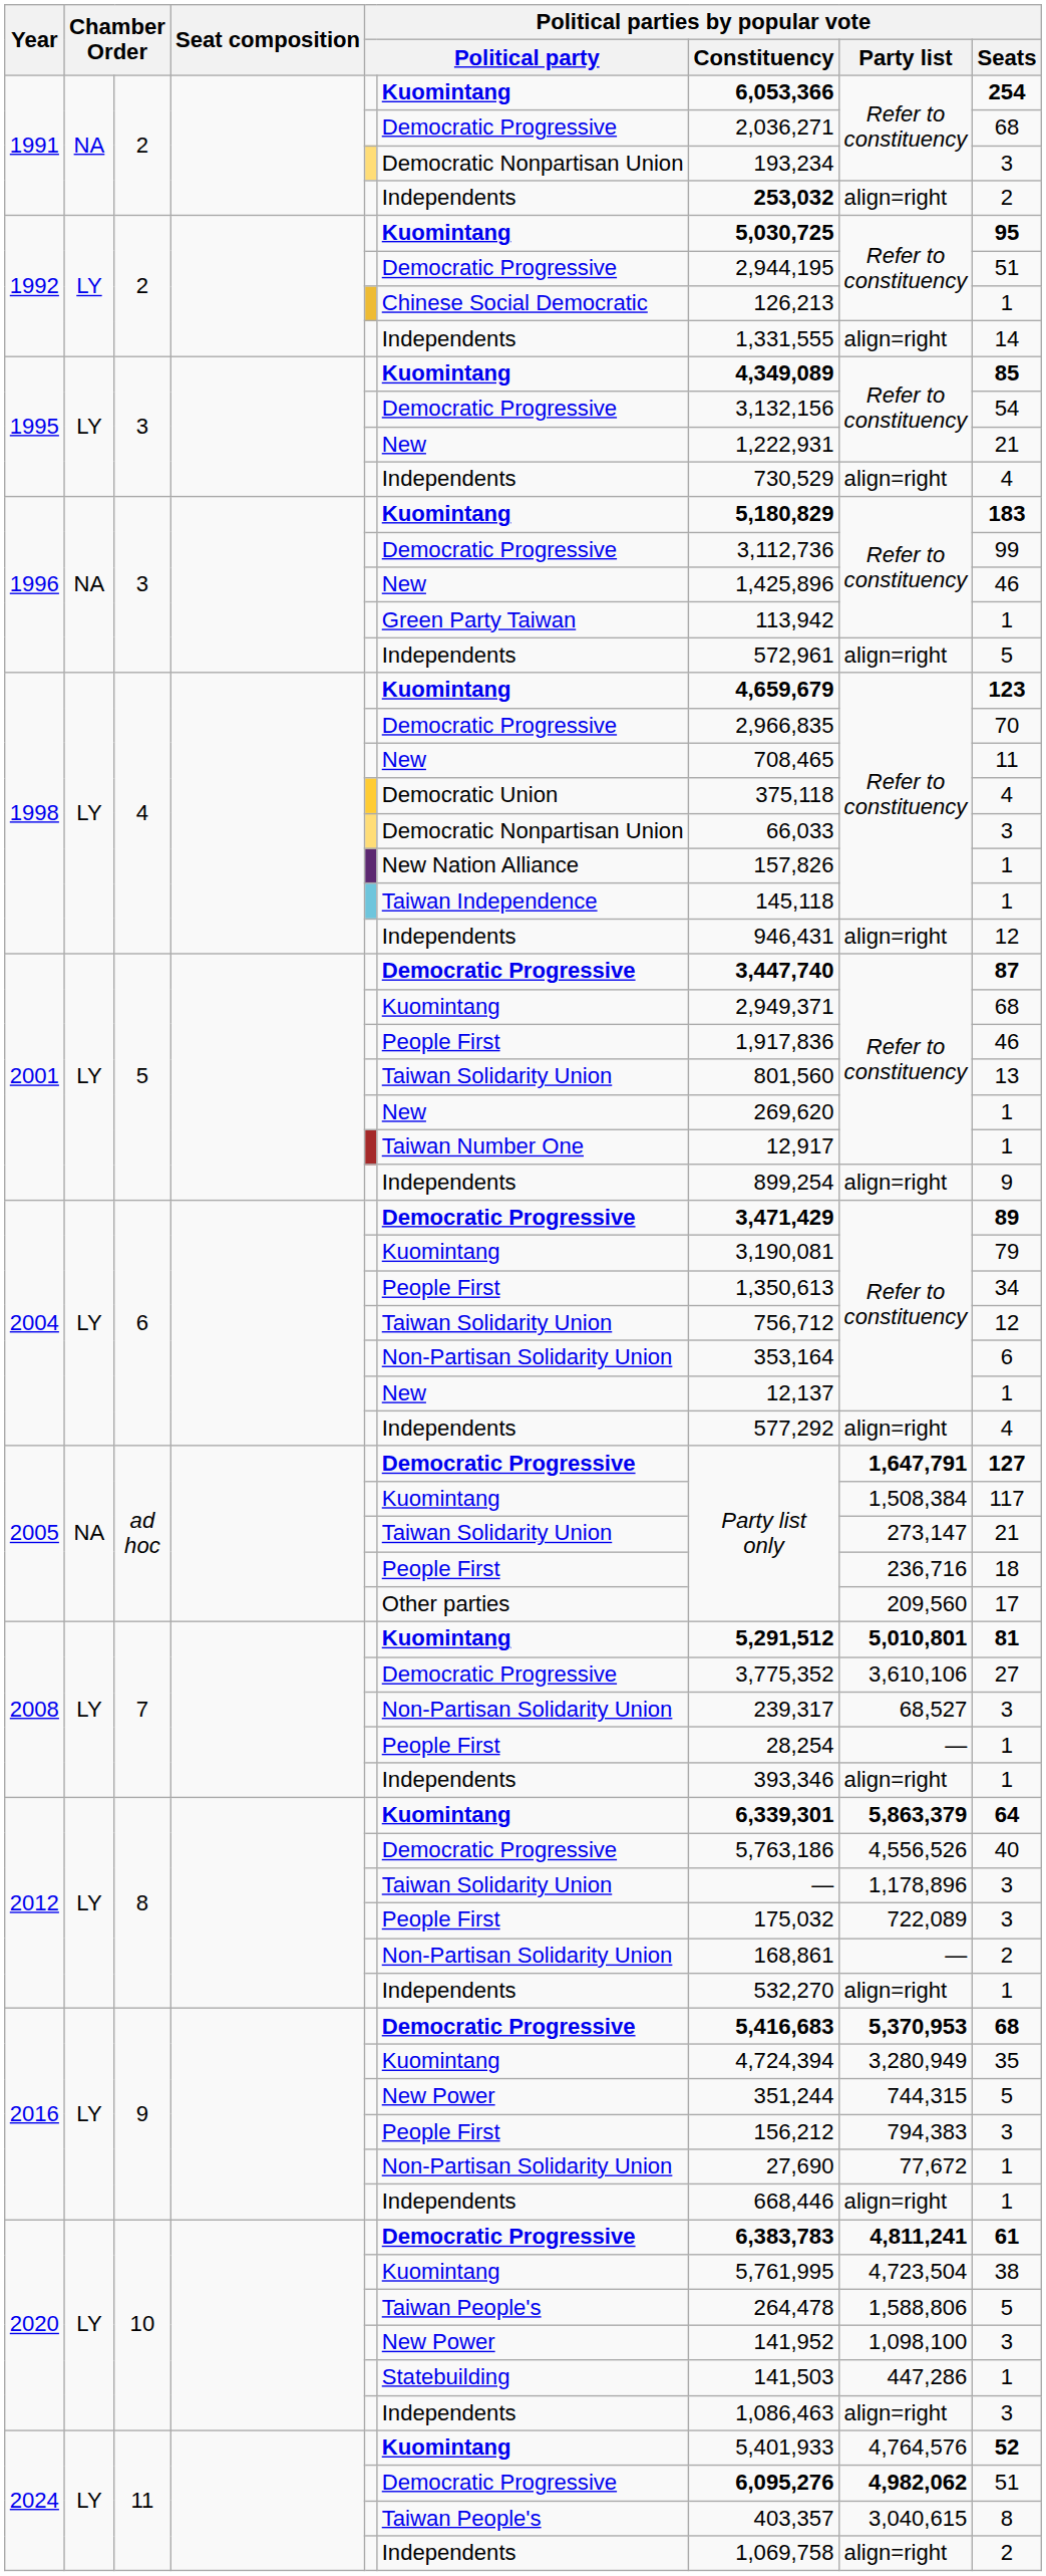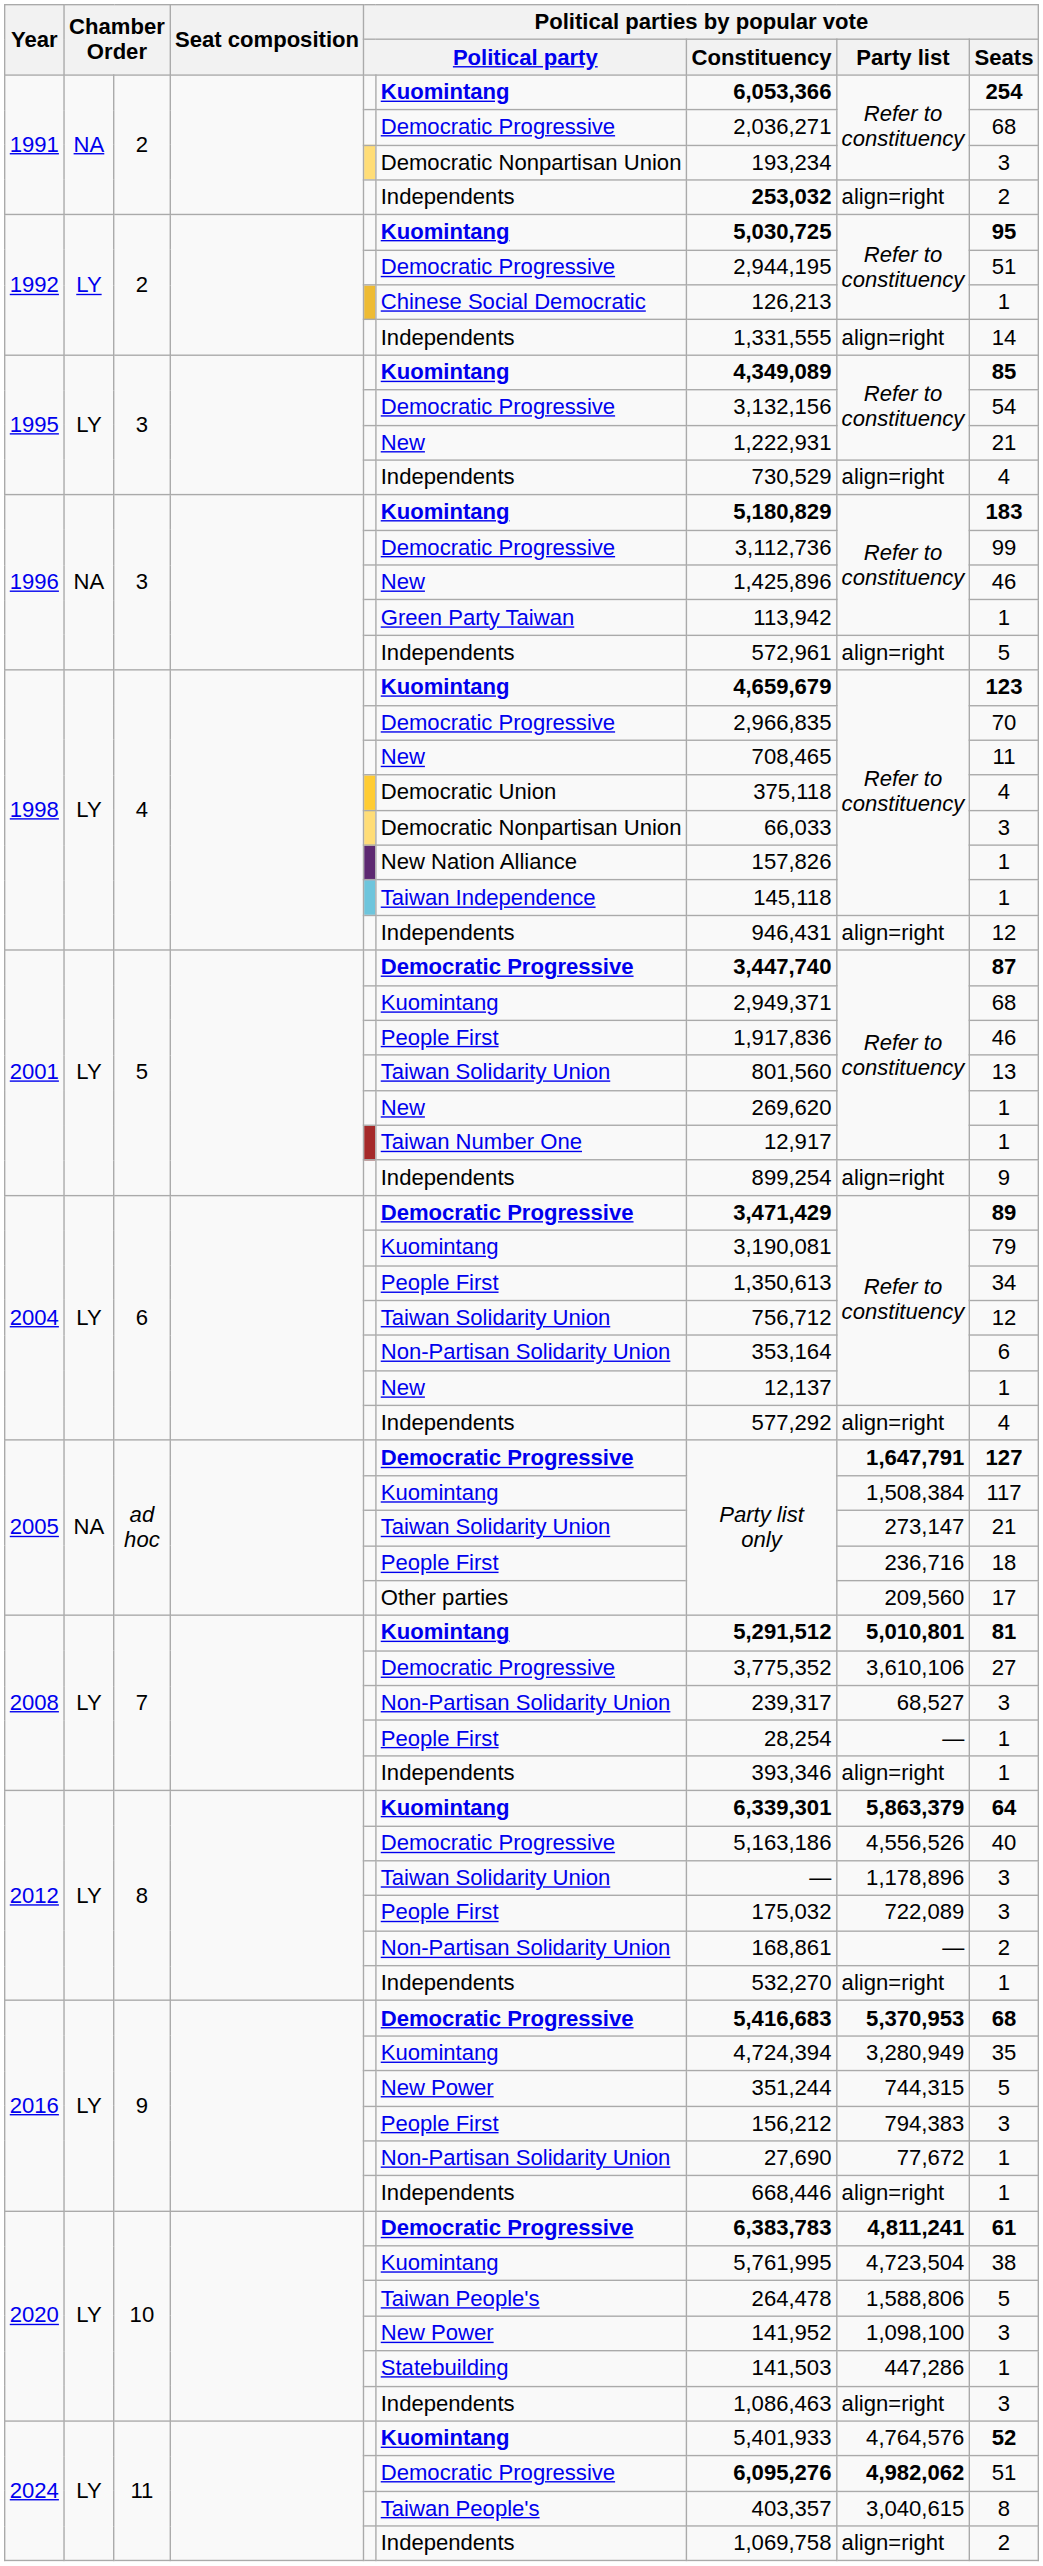row 53 | Political parties by popular vote / Constituency: 5,763,186 -> 5,163,186
